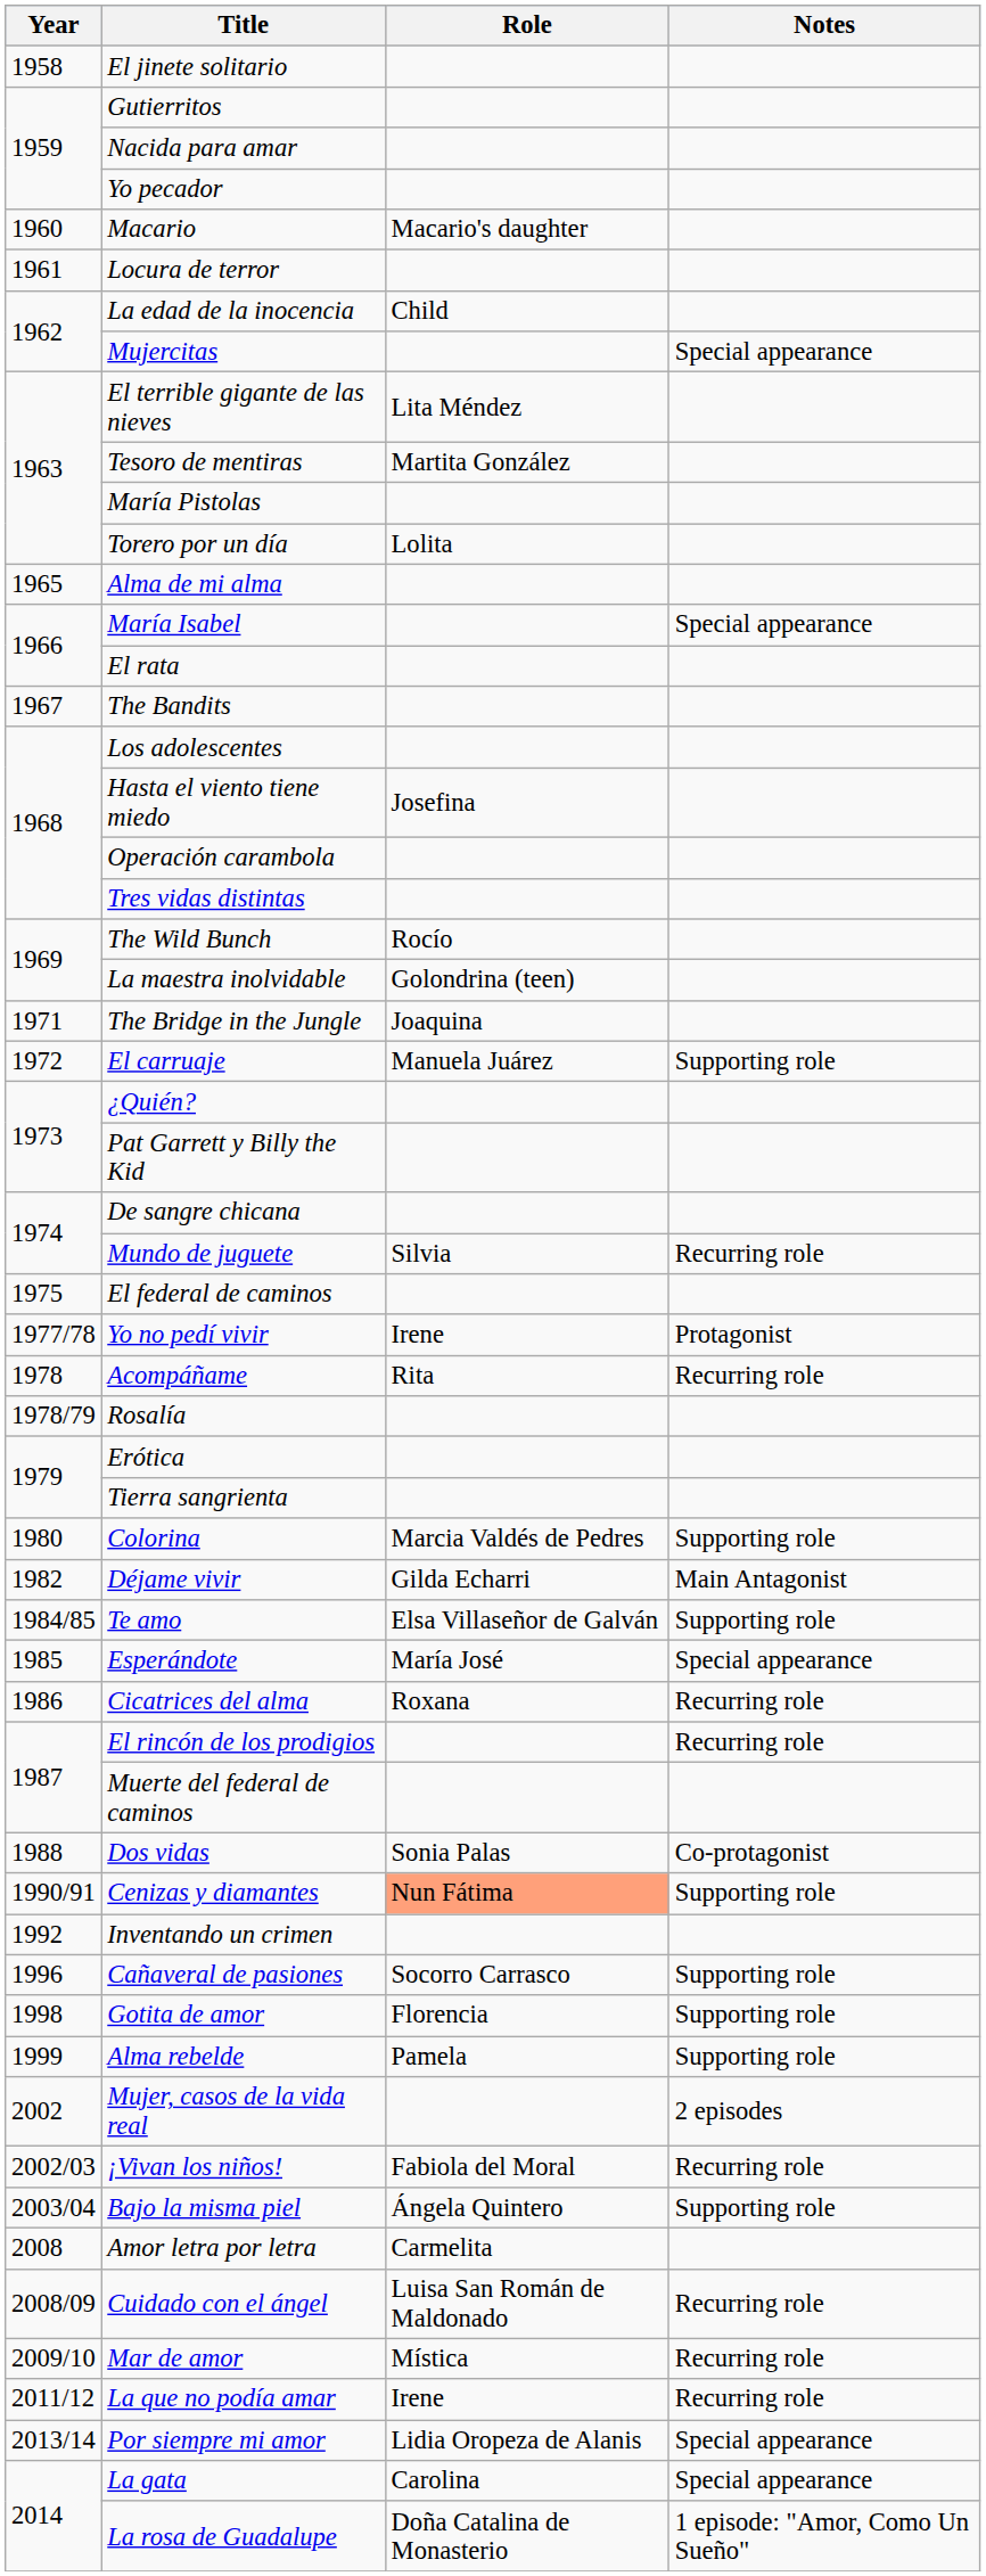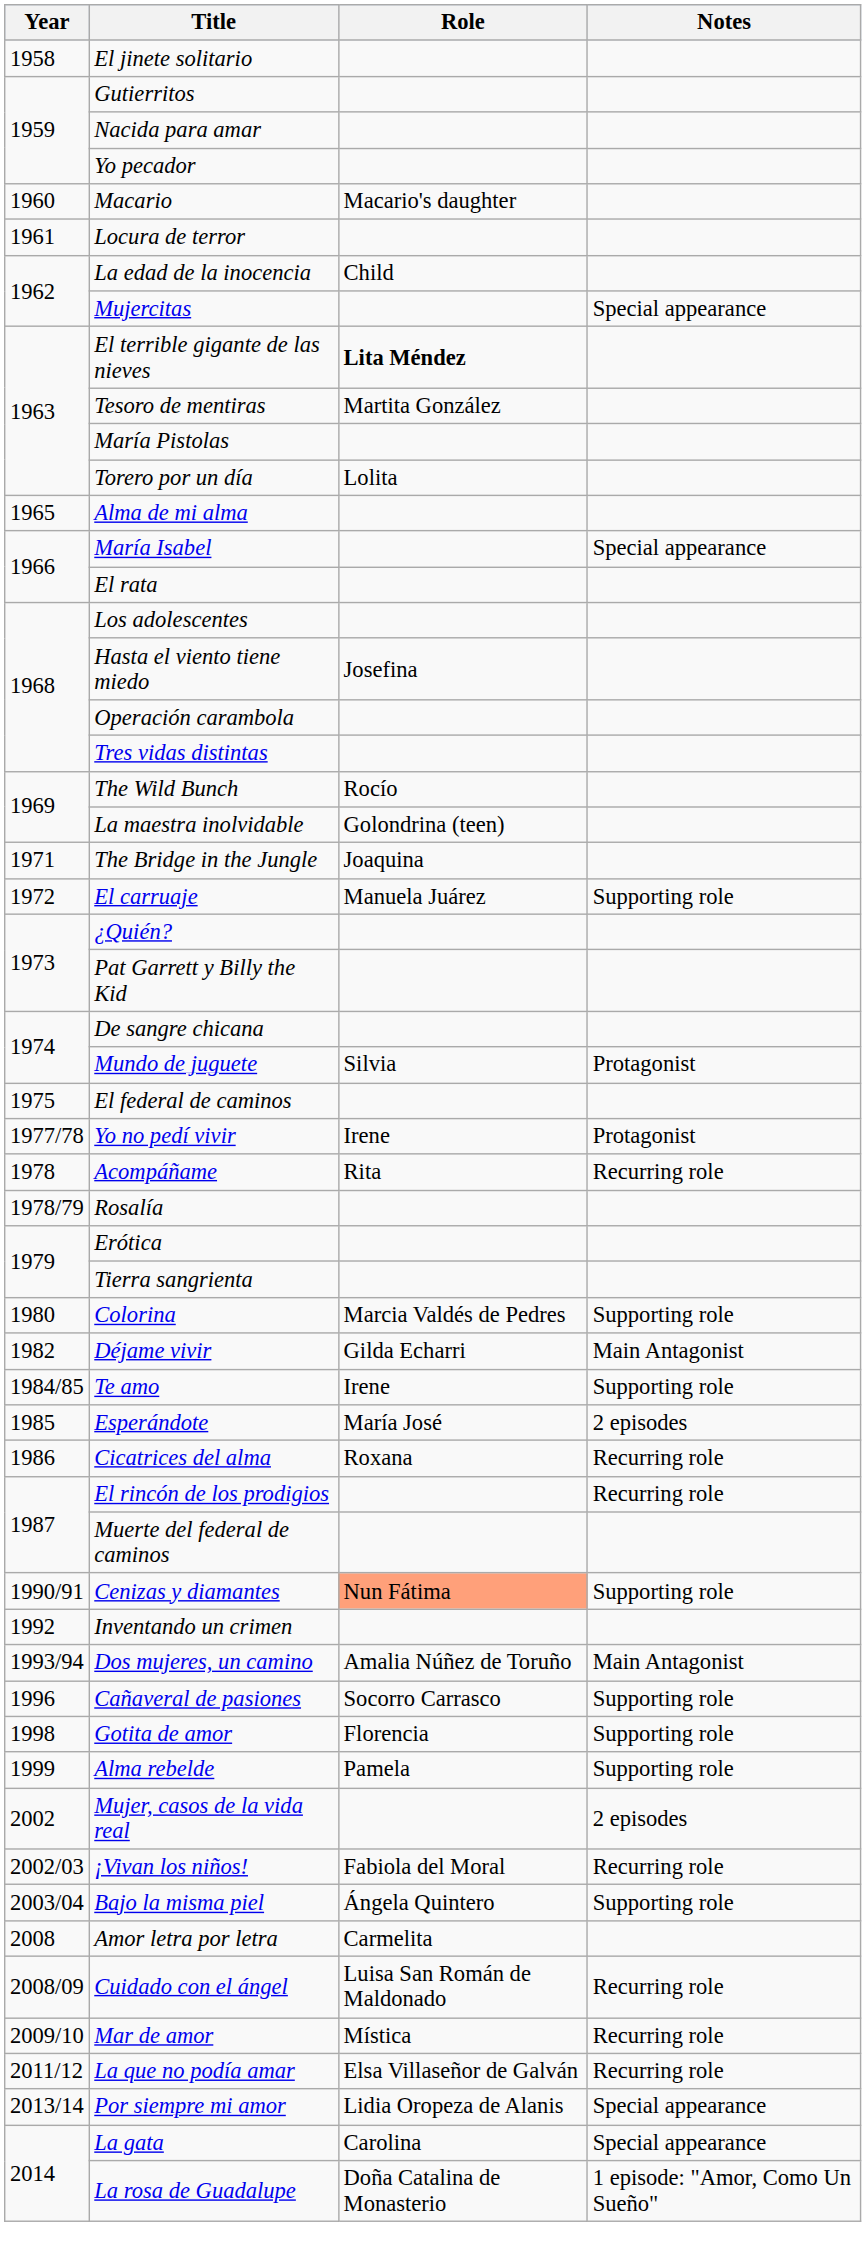El terrible gigante de las nieves | Role: normal -> bold
- row: 1967 | The Bandits
Mundo de juguete | Notes: Recurring role -> Protagonist
Te amo | Role: Elsa Villaseñor de Galván -> Irene
Esperándote | Notes: Special appearance -> 2 episodes
- row: 1988 | Dos vidas | Sonia Palas | Co-protagonist
+ row: 1993/94 | Dos mujeres, un camino | Amalia Núñez de Toruño | Main Antagonist
La que no podía amar | Role: Irene -> Elsa Villaseñor de Galván
